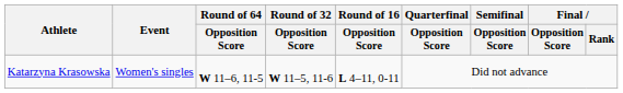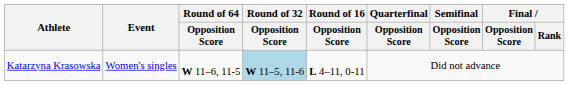Katarzyna Krasowska | Round of 32 / Opposition Score: no background -> lightblue background
